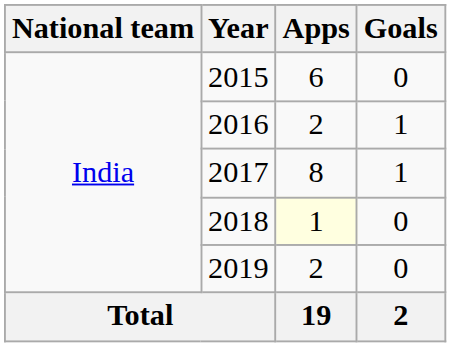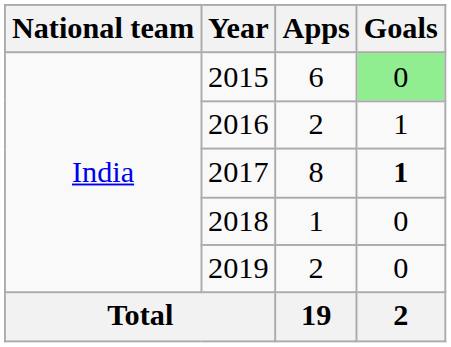2015 | Goals: no background -> lightgreen background
2017 | Goals: normal -> bold
2018 | Apps: lightyellow background -> no background
